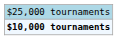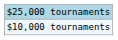row 2 | column 1: bold -> normal
